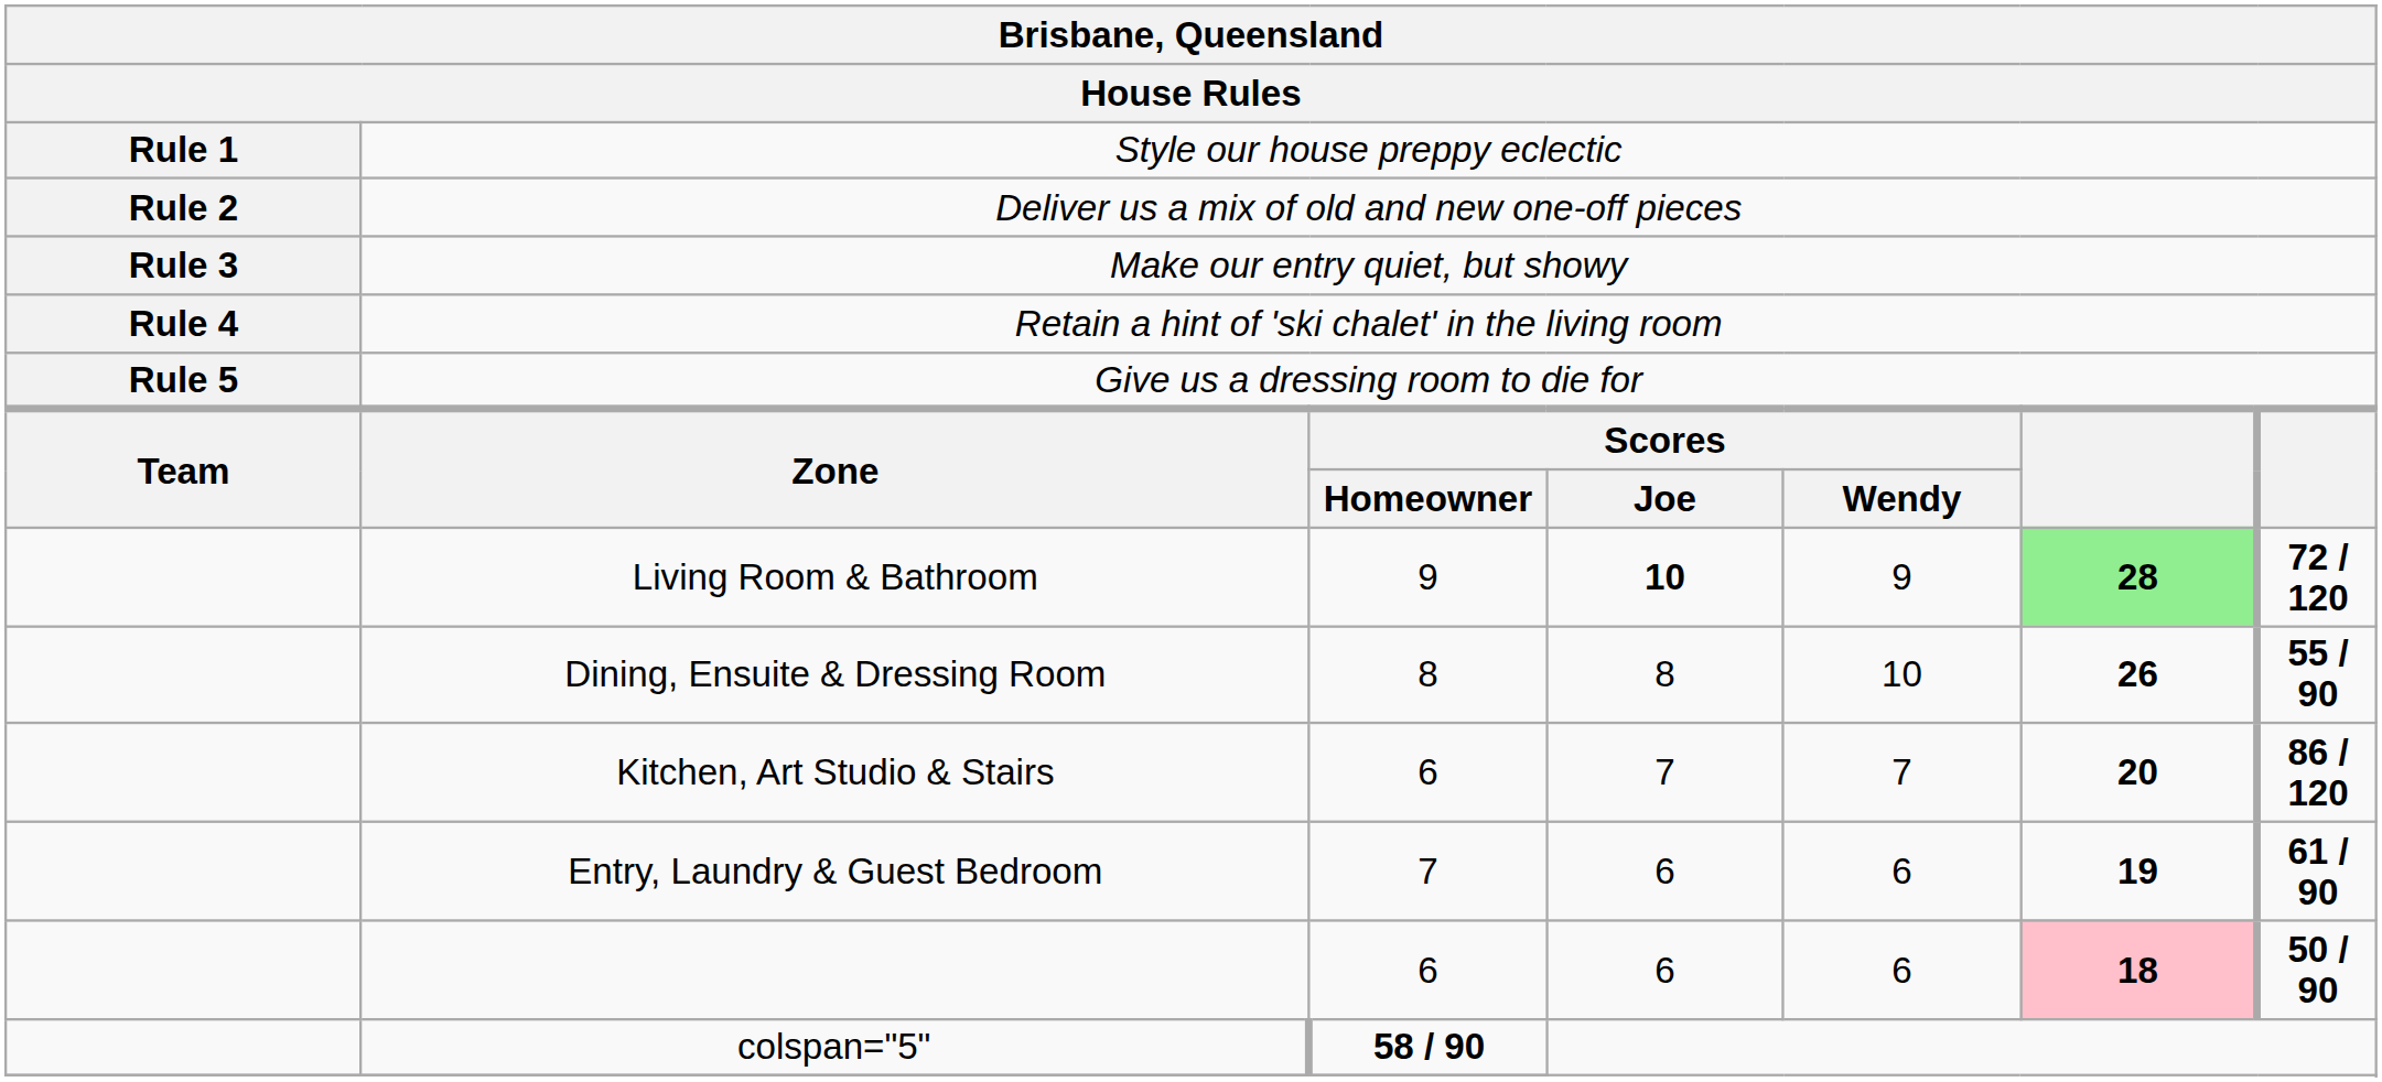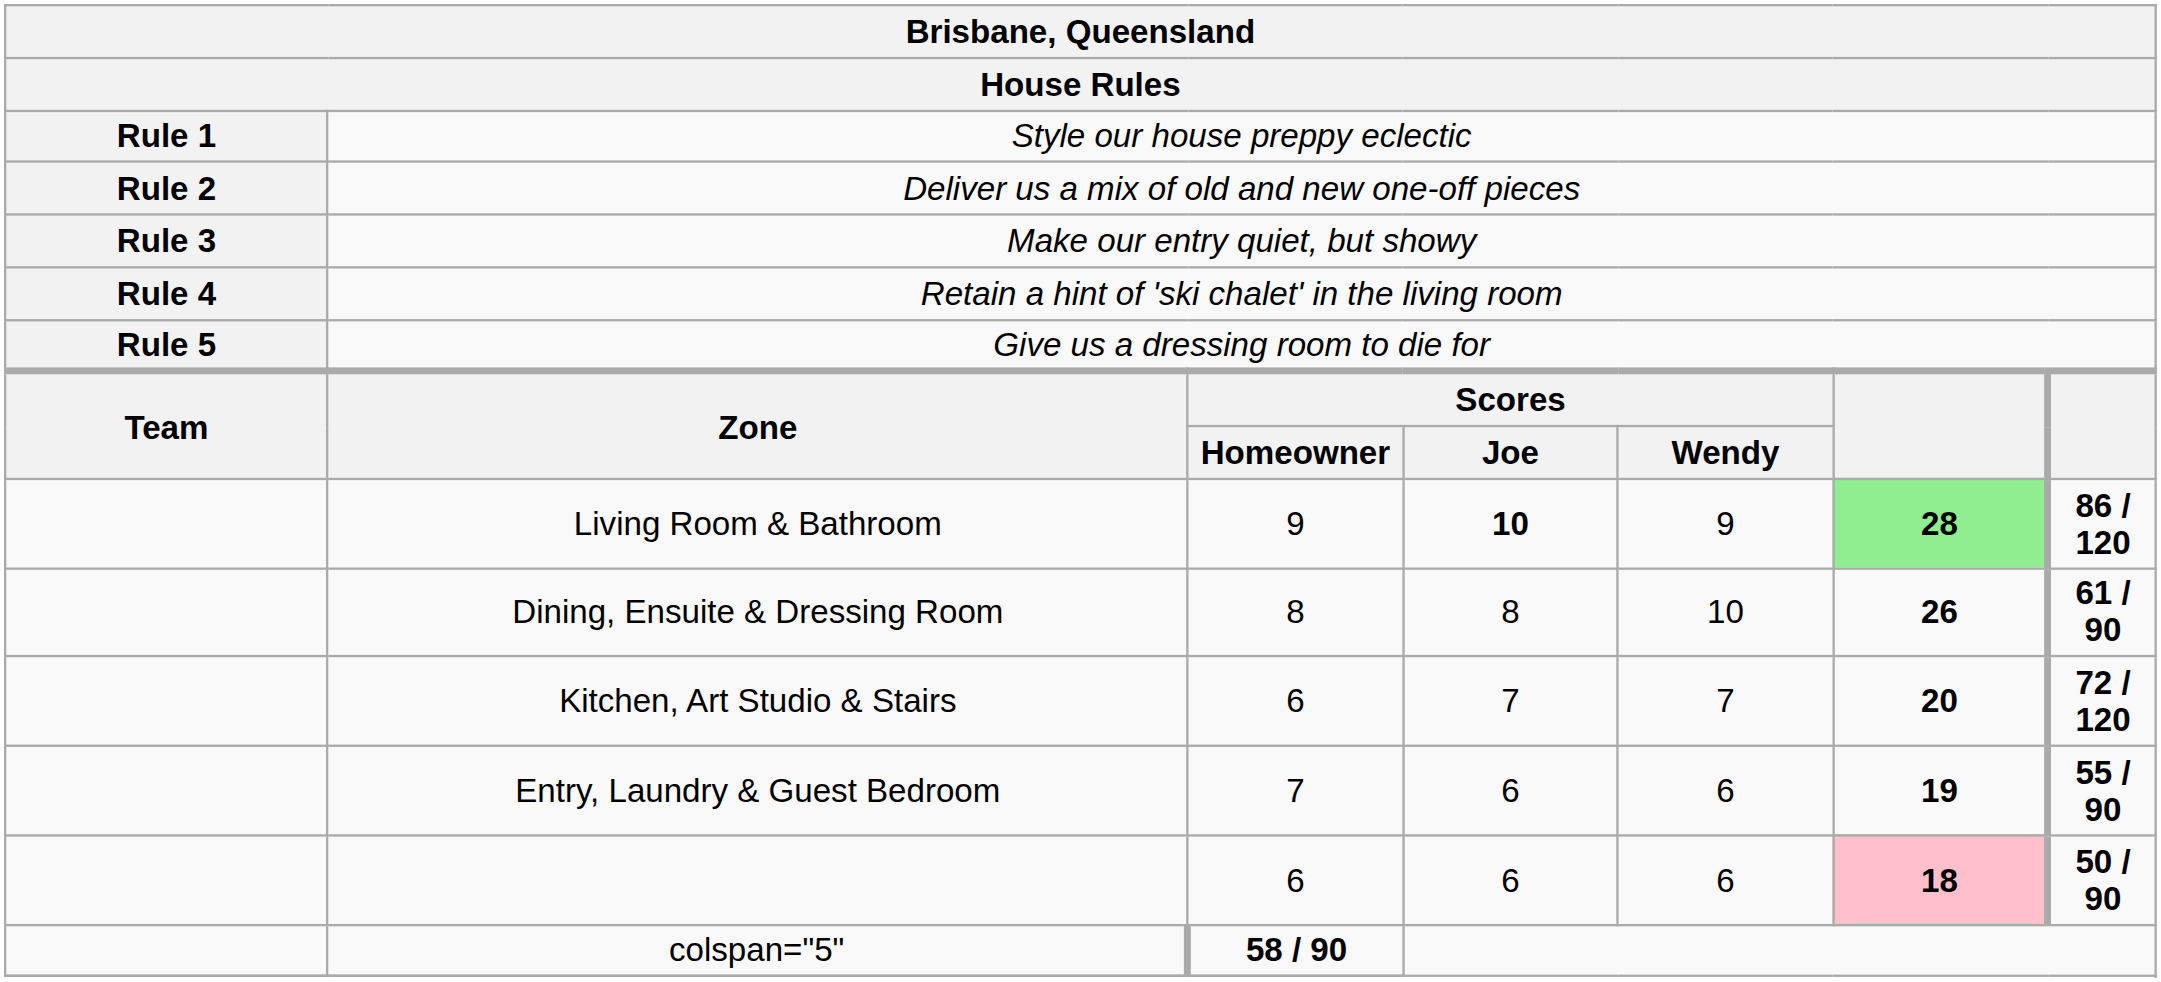Living Room & Bathroom | column 7: 72 / 120 -> 86 / 120
Dining, Ensuite & Dressing Room | column 7: 55 / 90 -> 61 / 90
Kitchen, Art Studio & Stairs | column 7: 86 / 120 -> 72 / 120
Entry, Laundry & Guest Bedroom | column 7: 61 / 90 -> 55 / 90
